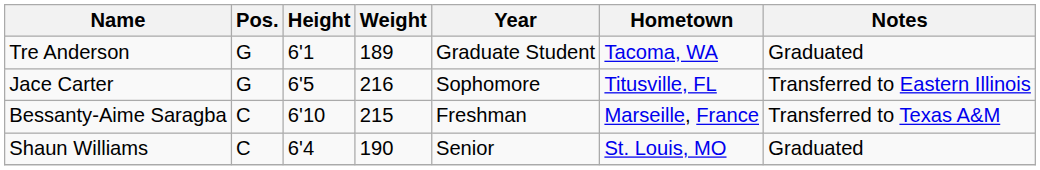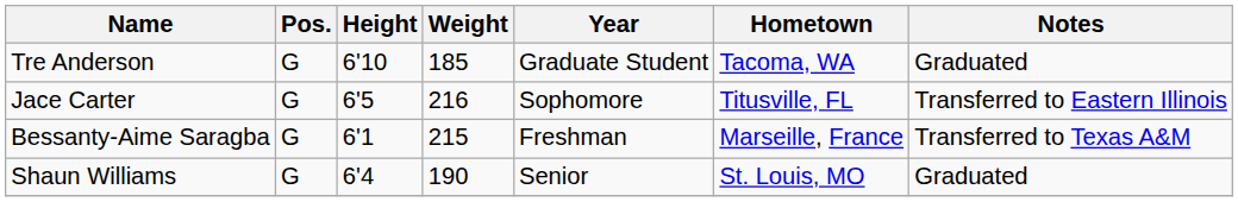Tre Anderson | Height: 6'1 -> 6'10
Tre Anderson | Weight: 189 -> 185
Bessanty-Aime Saragba | Pos.: C -> G
Bessanty-Aime Saragba | Height: 6'10 -> 6'1
Shaun Williams | Pos.: C -> G
